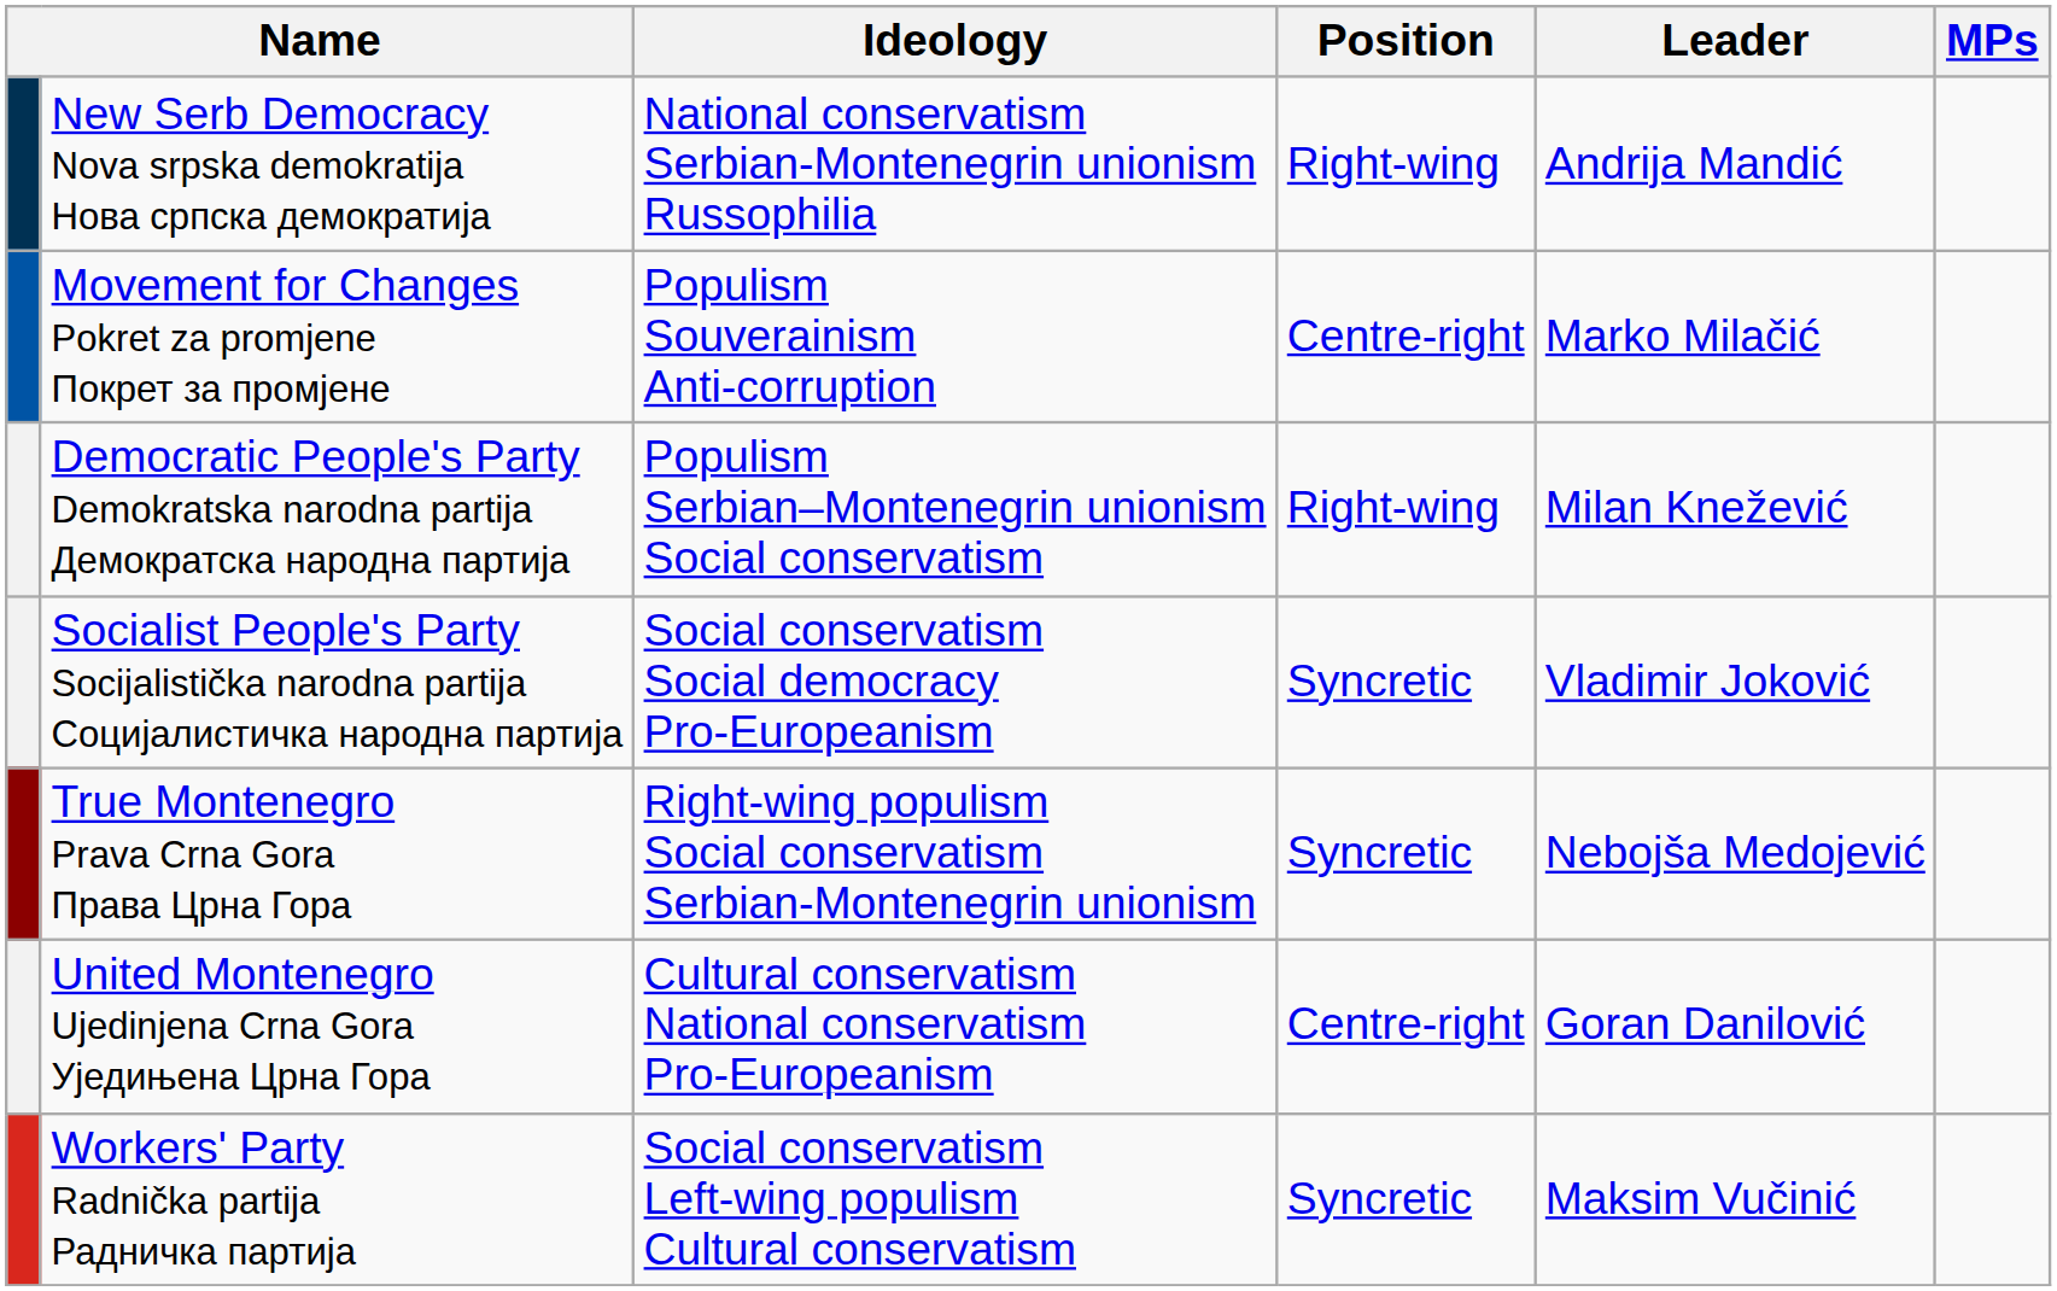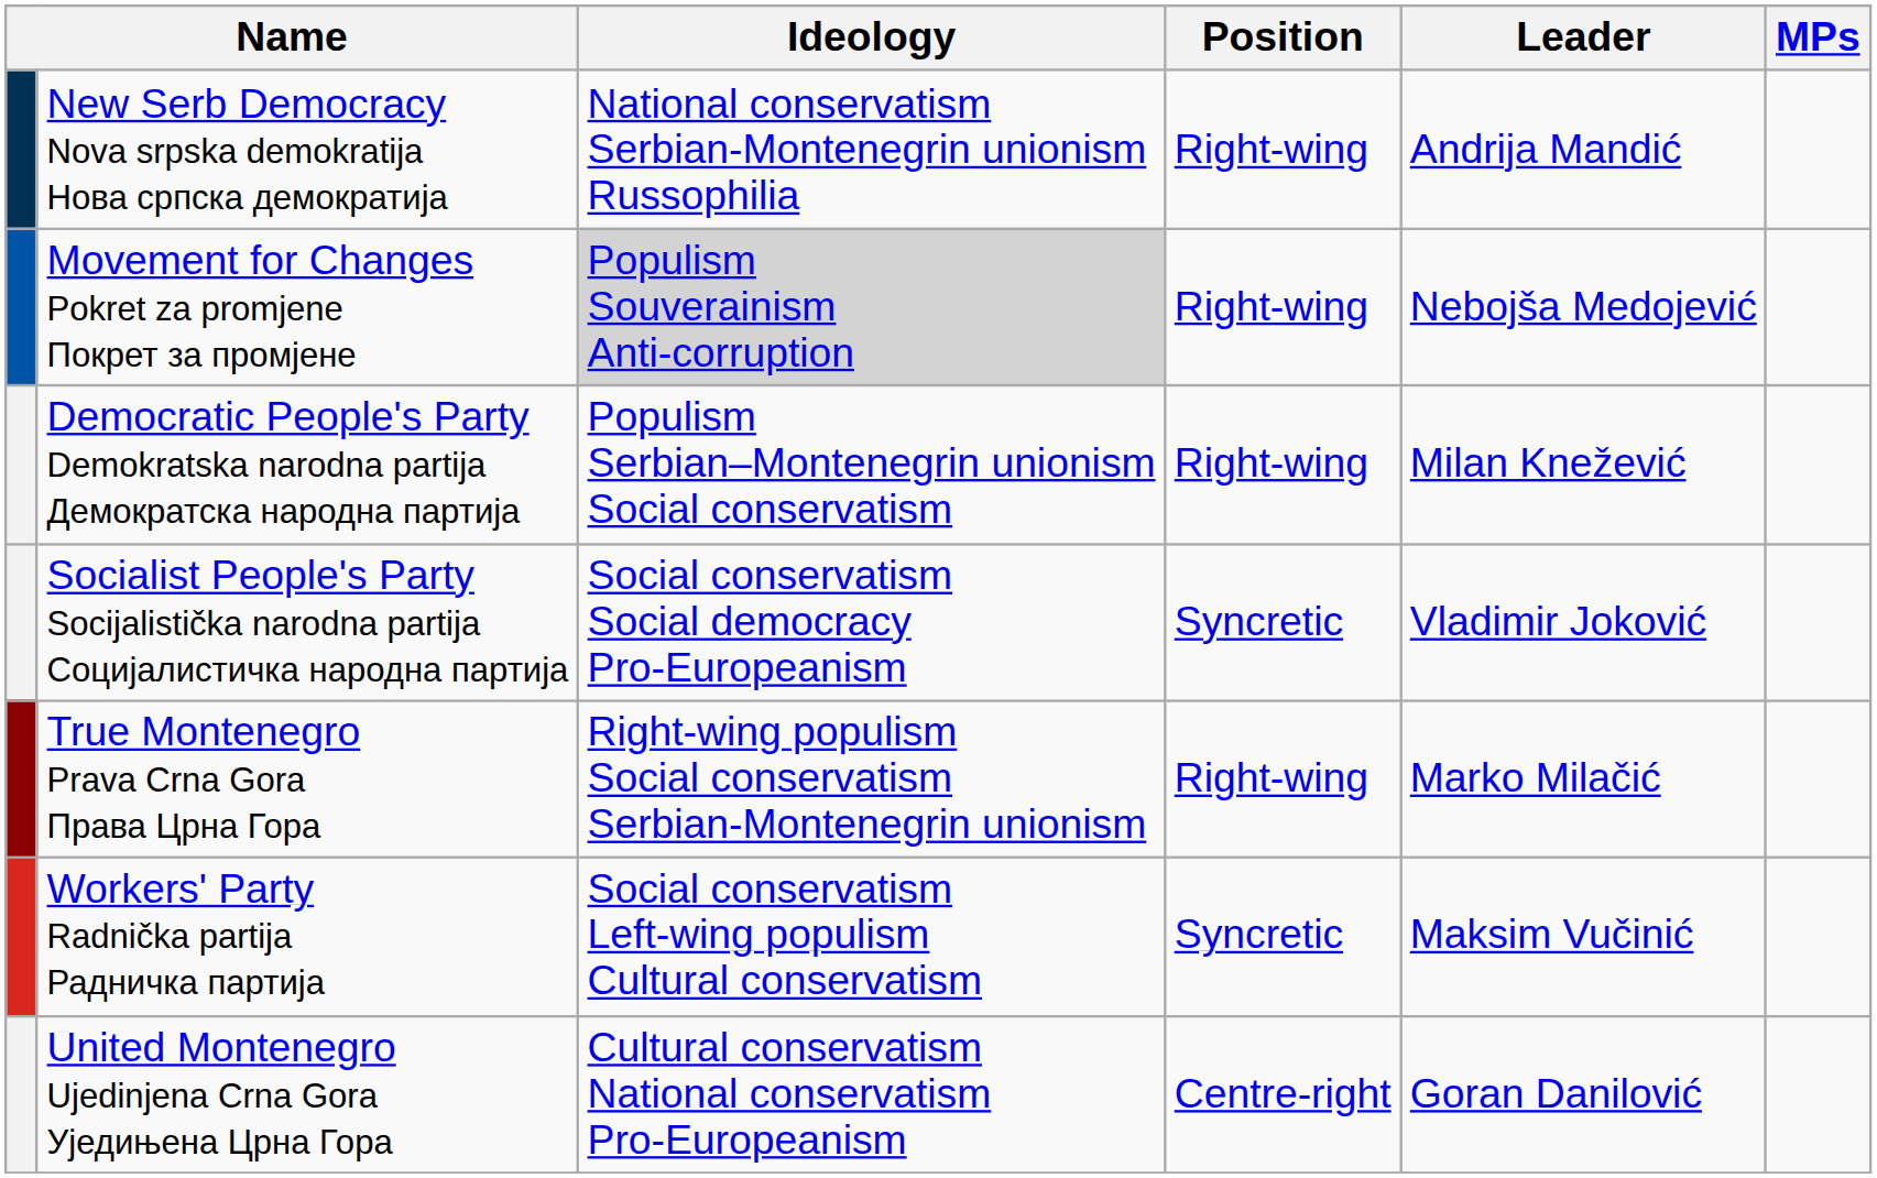Movement for Changes Pokret za promjene Покрет за промјене | Ideology: no background -> lightgrey background
Movement for Changes Pokret za promjene Покрет за промјене | Position: Centre-right -> Right-wing
Movement for Changes Pokret za promjene Покрет за промјене | Leader: Marko Milačić -> Nebojša Medojević
True Montenegro Prava Crna Gora Права Црна Гора | Position: Syncretic -> Right-wing
True Montenegro Prava Crna Gora Права Црна Гора | Leader: Nebojša Medojević -> Marko Milačić
rows swapped: United Montenegro Ujedinjena Crna Gora Уједињена Црна Гора <-> Workers' Party Radnička partija Радничка партија
